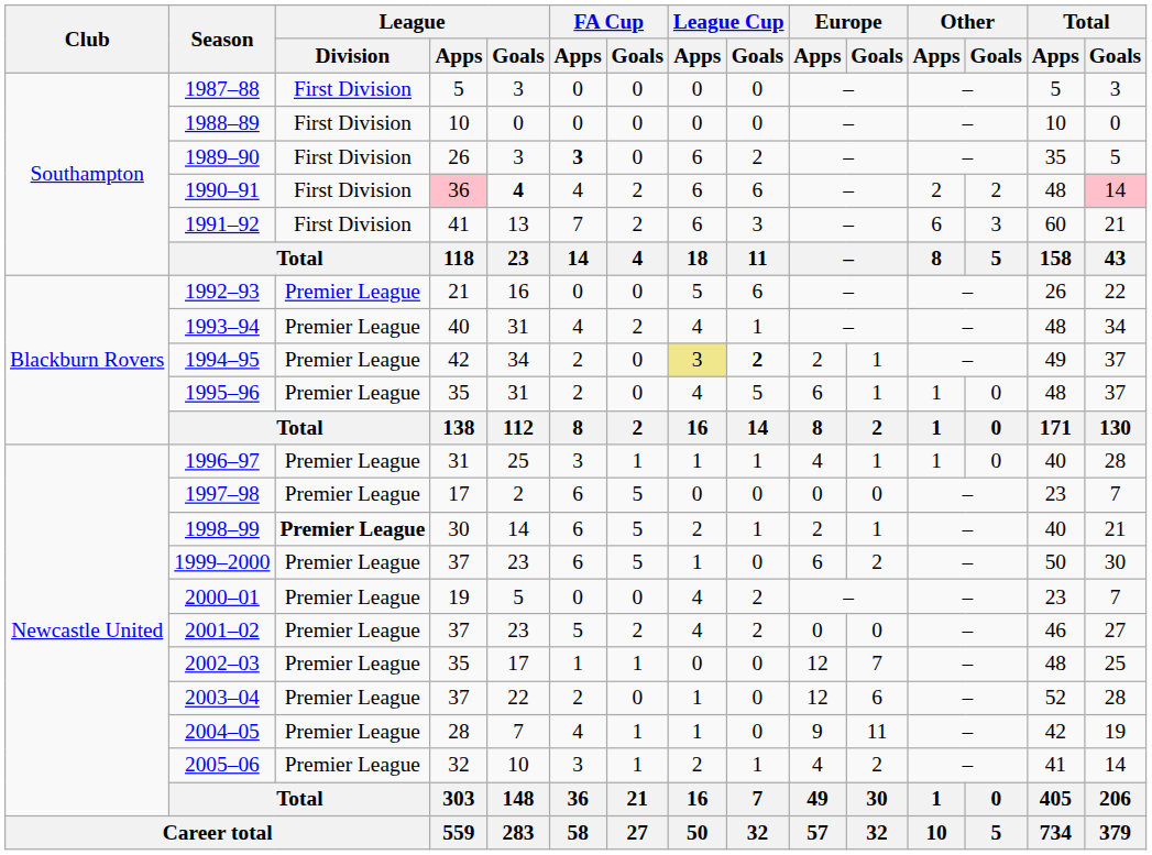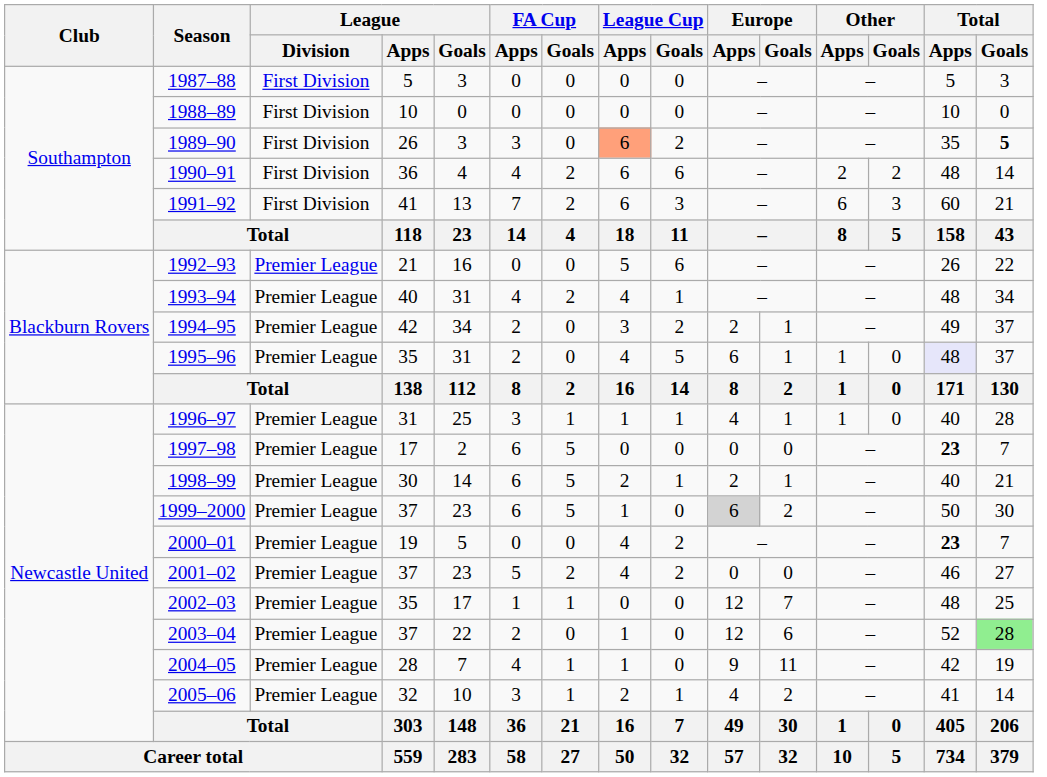1989–90 | FA Cup / Apps: bold -> normal
1989–90 | League Cup / Apps: no background -> lightsalmon background
1989–90 | Total / Goals: normal -> bold
1990–91 | League / Apps: pink background -> no background
1990–91 | League / Goals: bold -> normal
1990–91 | Total / Goals: pink background -> no background
1994–95 | League Cup / Apps: khaki background -> no background
1994–95 | League Cup / Goals: bold -> normal
1995–96 | Total / Apps: no background -> lavender background
1997–98 | Total / Apps: normal -> bold
1998–99 | League / Division: bold -> normal
1999–2000 | Europe / Apps: no background -> lightgrey background
2000–01 | Total / Apps: normal -> bold
2003–04 | Total / Goals: no background -> lightgreen background
